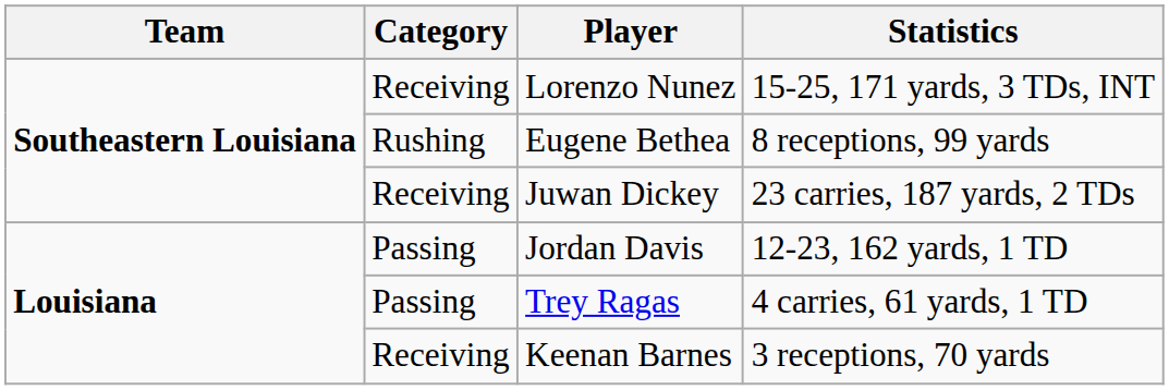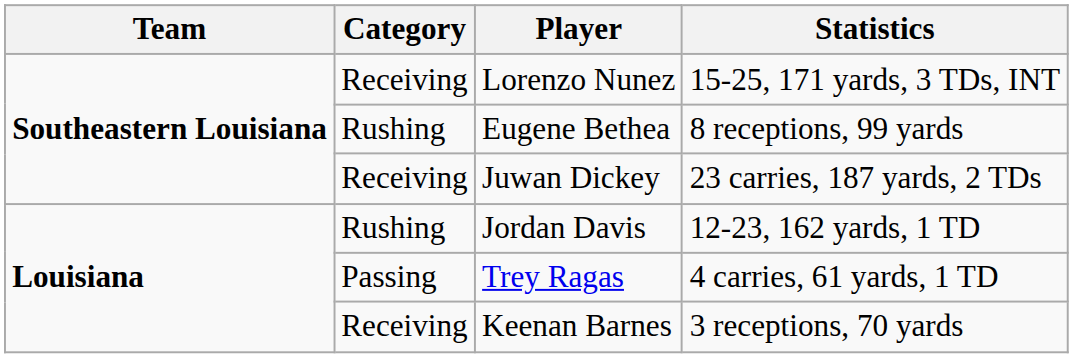Jordan Davis | Category: Passing -> Rushing
